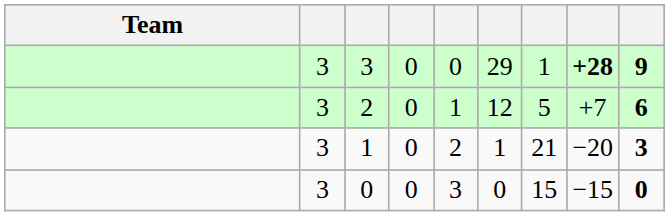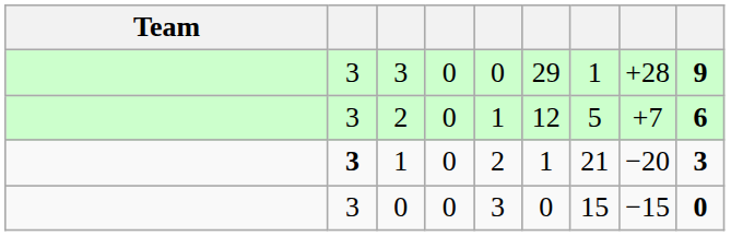row 2 | column 8: bold -> normal
row 4 | column 2: normal -> bold
